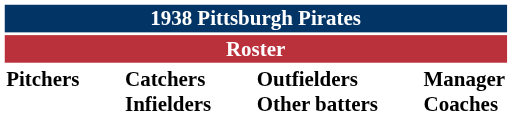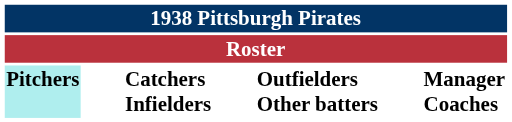Pitchers | column 1: no background -> paleturquoise background
